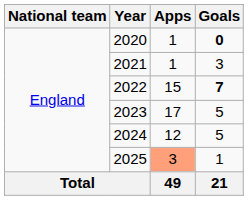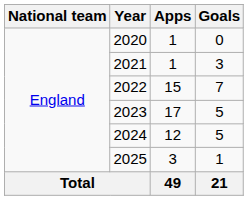2020 | Goals: bold -> normal
2022 | Goals: bold -> normal
2025 | Apps: lightsalmon background -> no background
